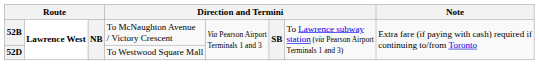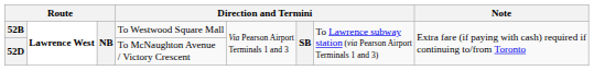52B | column 4: To McNaughton Avenue / Victory Crescent -> To Westwood Square Mall
52D | column 4: To Westwood Square Mall -> To McNaughton Avenue / Victory Crescent
